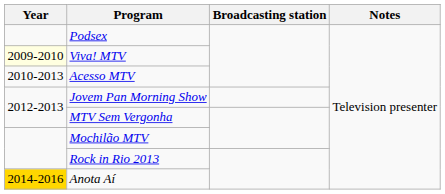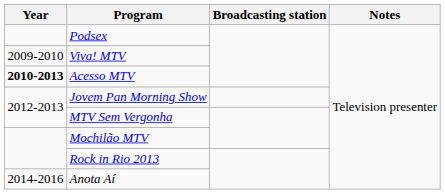Viva! MTV | Year: lightyellow background -> no background
Acesso MTV | Year: normal -> bold
Anota Aí | Year: gold background -> no background
